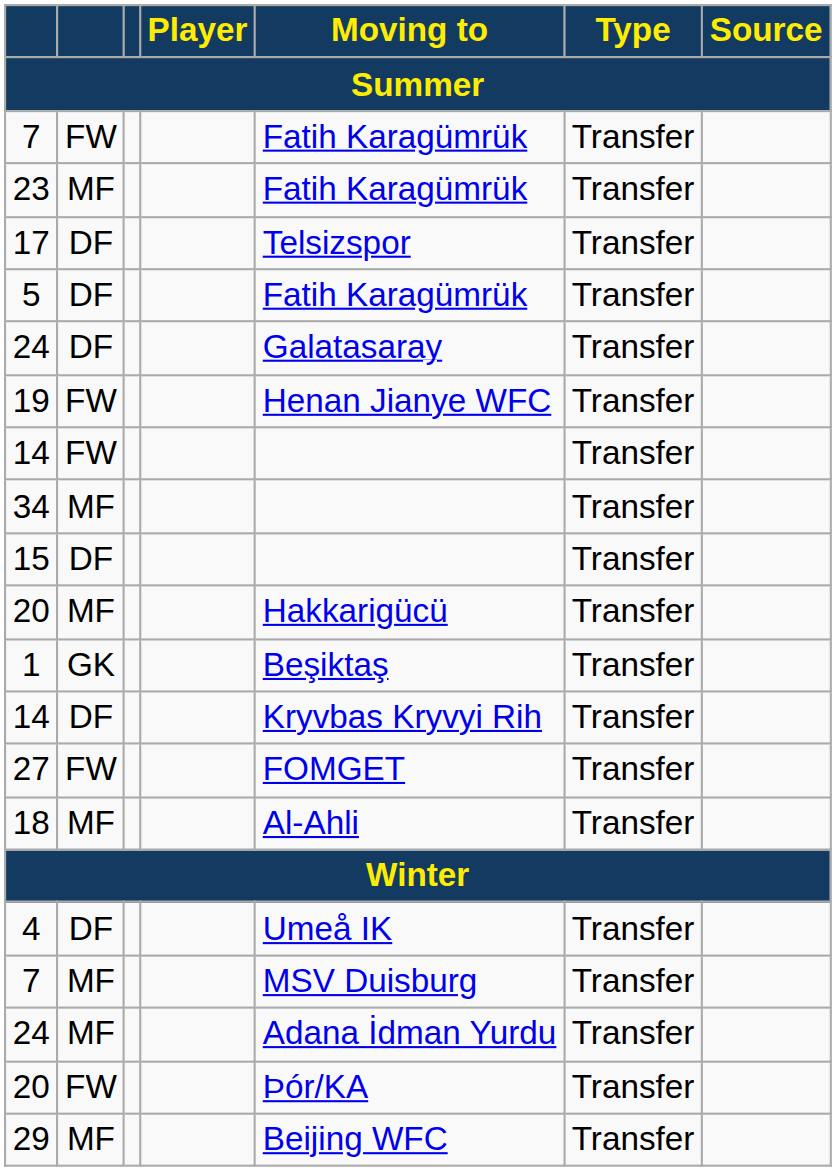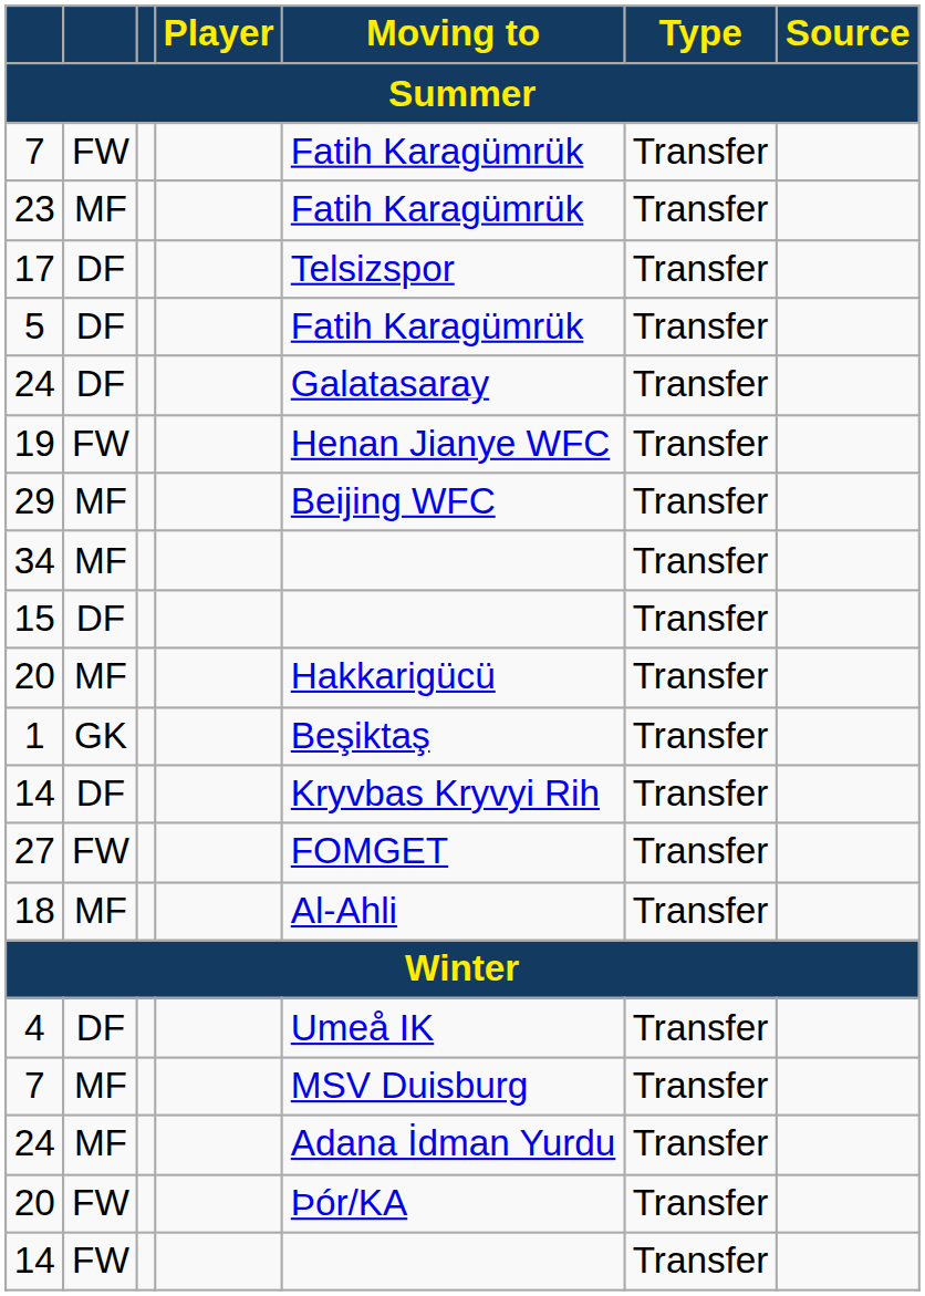rows swapped: 29 <-> 14 / FW
